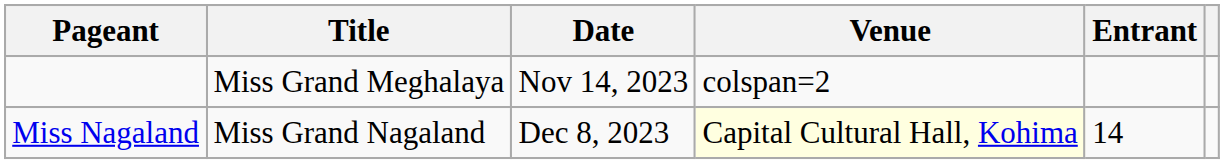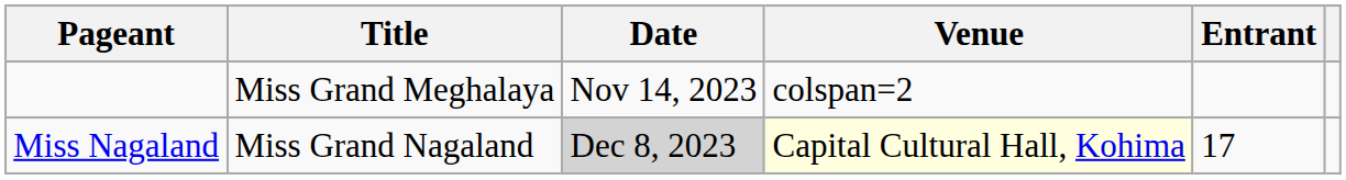Miss Nagaland | Date: no background -> lightgrey background
Miss Nagaland | Entrant: 14 -> 17
